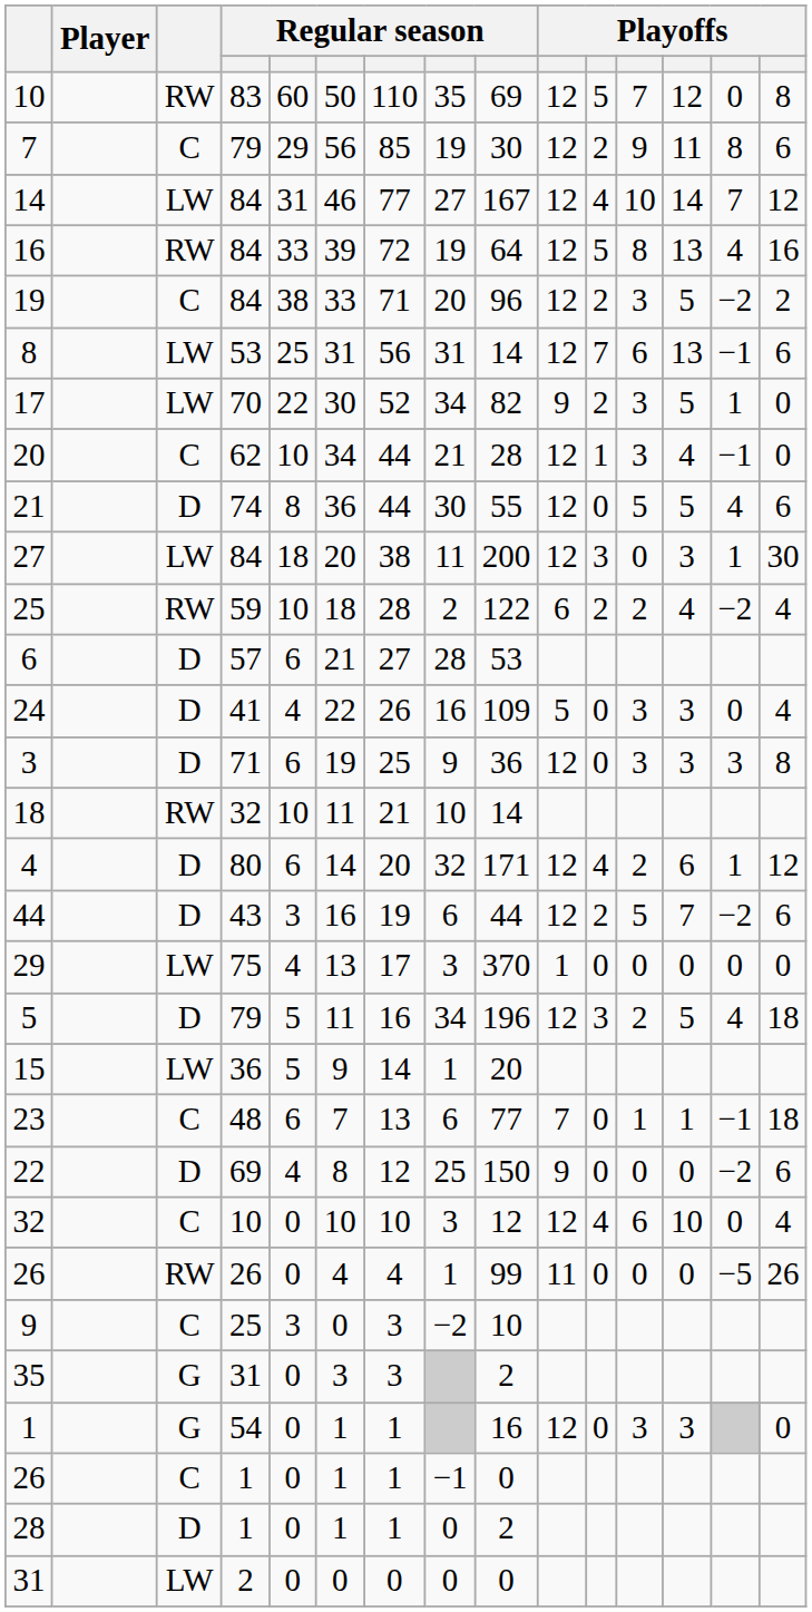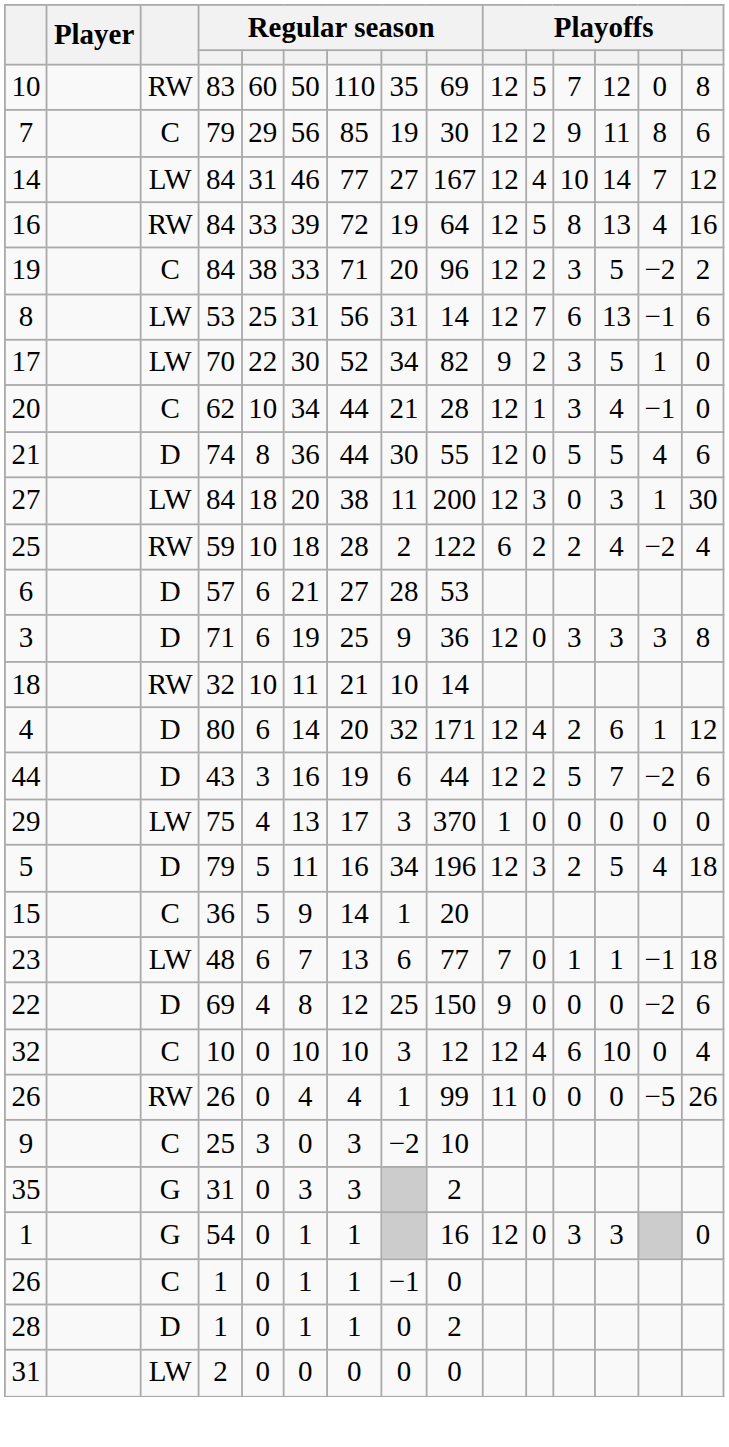- row: 24 | D | 41 | 4 | 22 | 26 | 16 | 109 | 5 | 0 | 3 | 3 | 0 | 4
15 | column 3: LW -> C
23 | column 3: C -> LW
